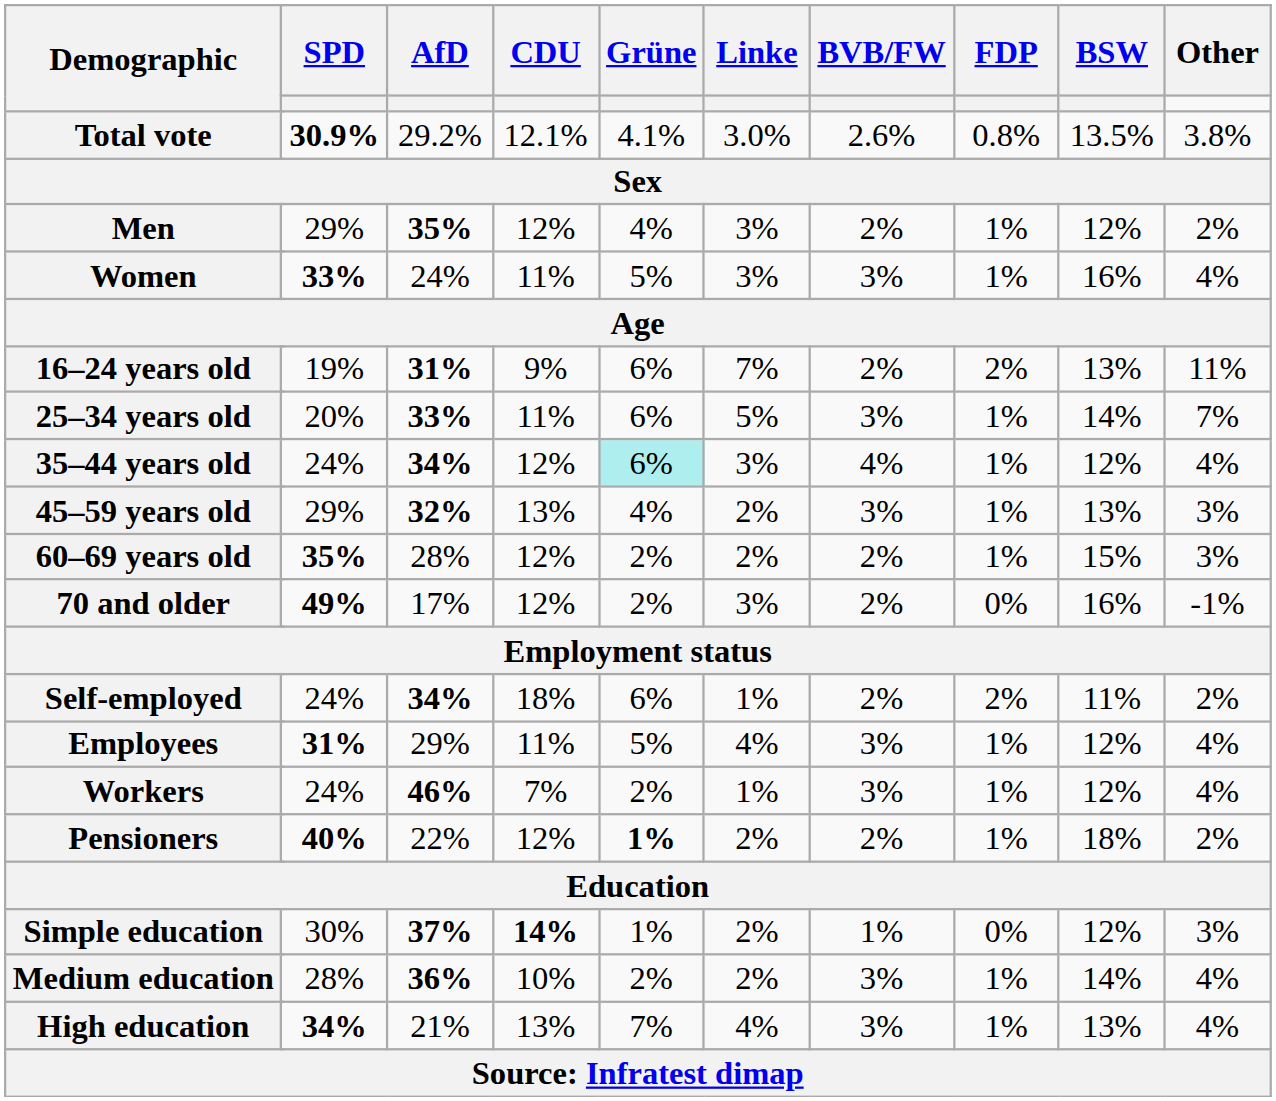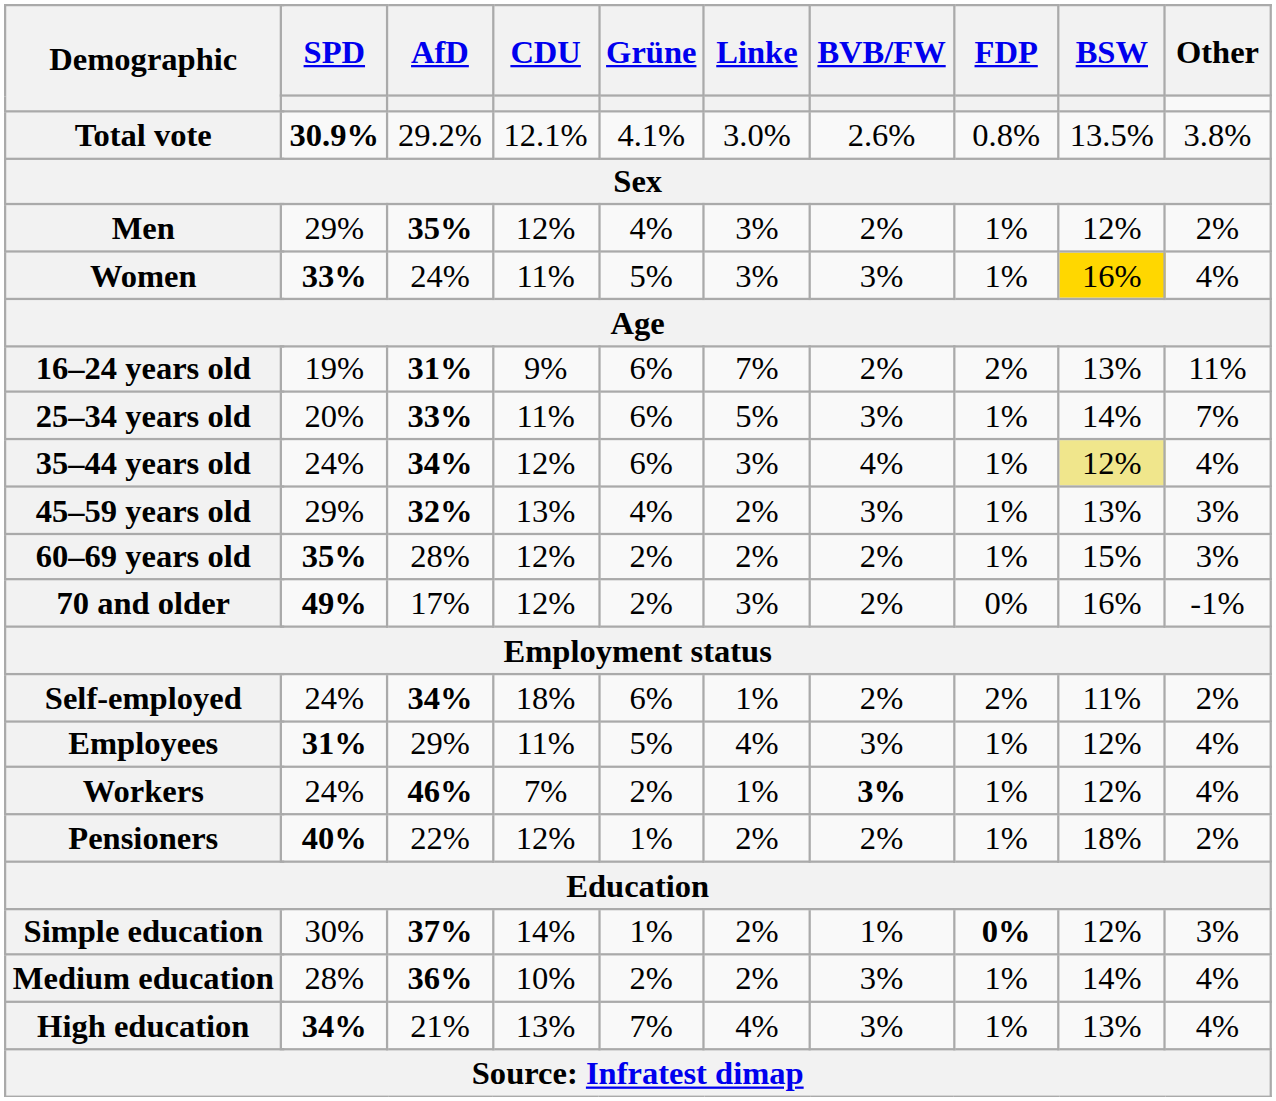Women | BSW: no background -> gold background
35–44 years old | Grüne: paleturquoise background -> no background
35–44 years old | BSW: no background -> khaki background
Workers | BVB/FW: normal -> bold
Pensioners | Grüne: bold -> normal
Simple education | CDU: bold -> normal
Simple education | FDP: normal -> bold
